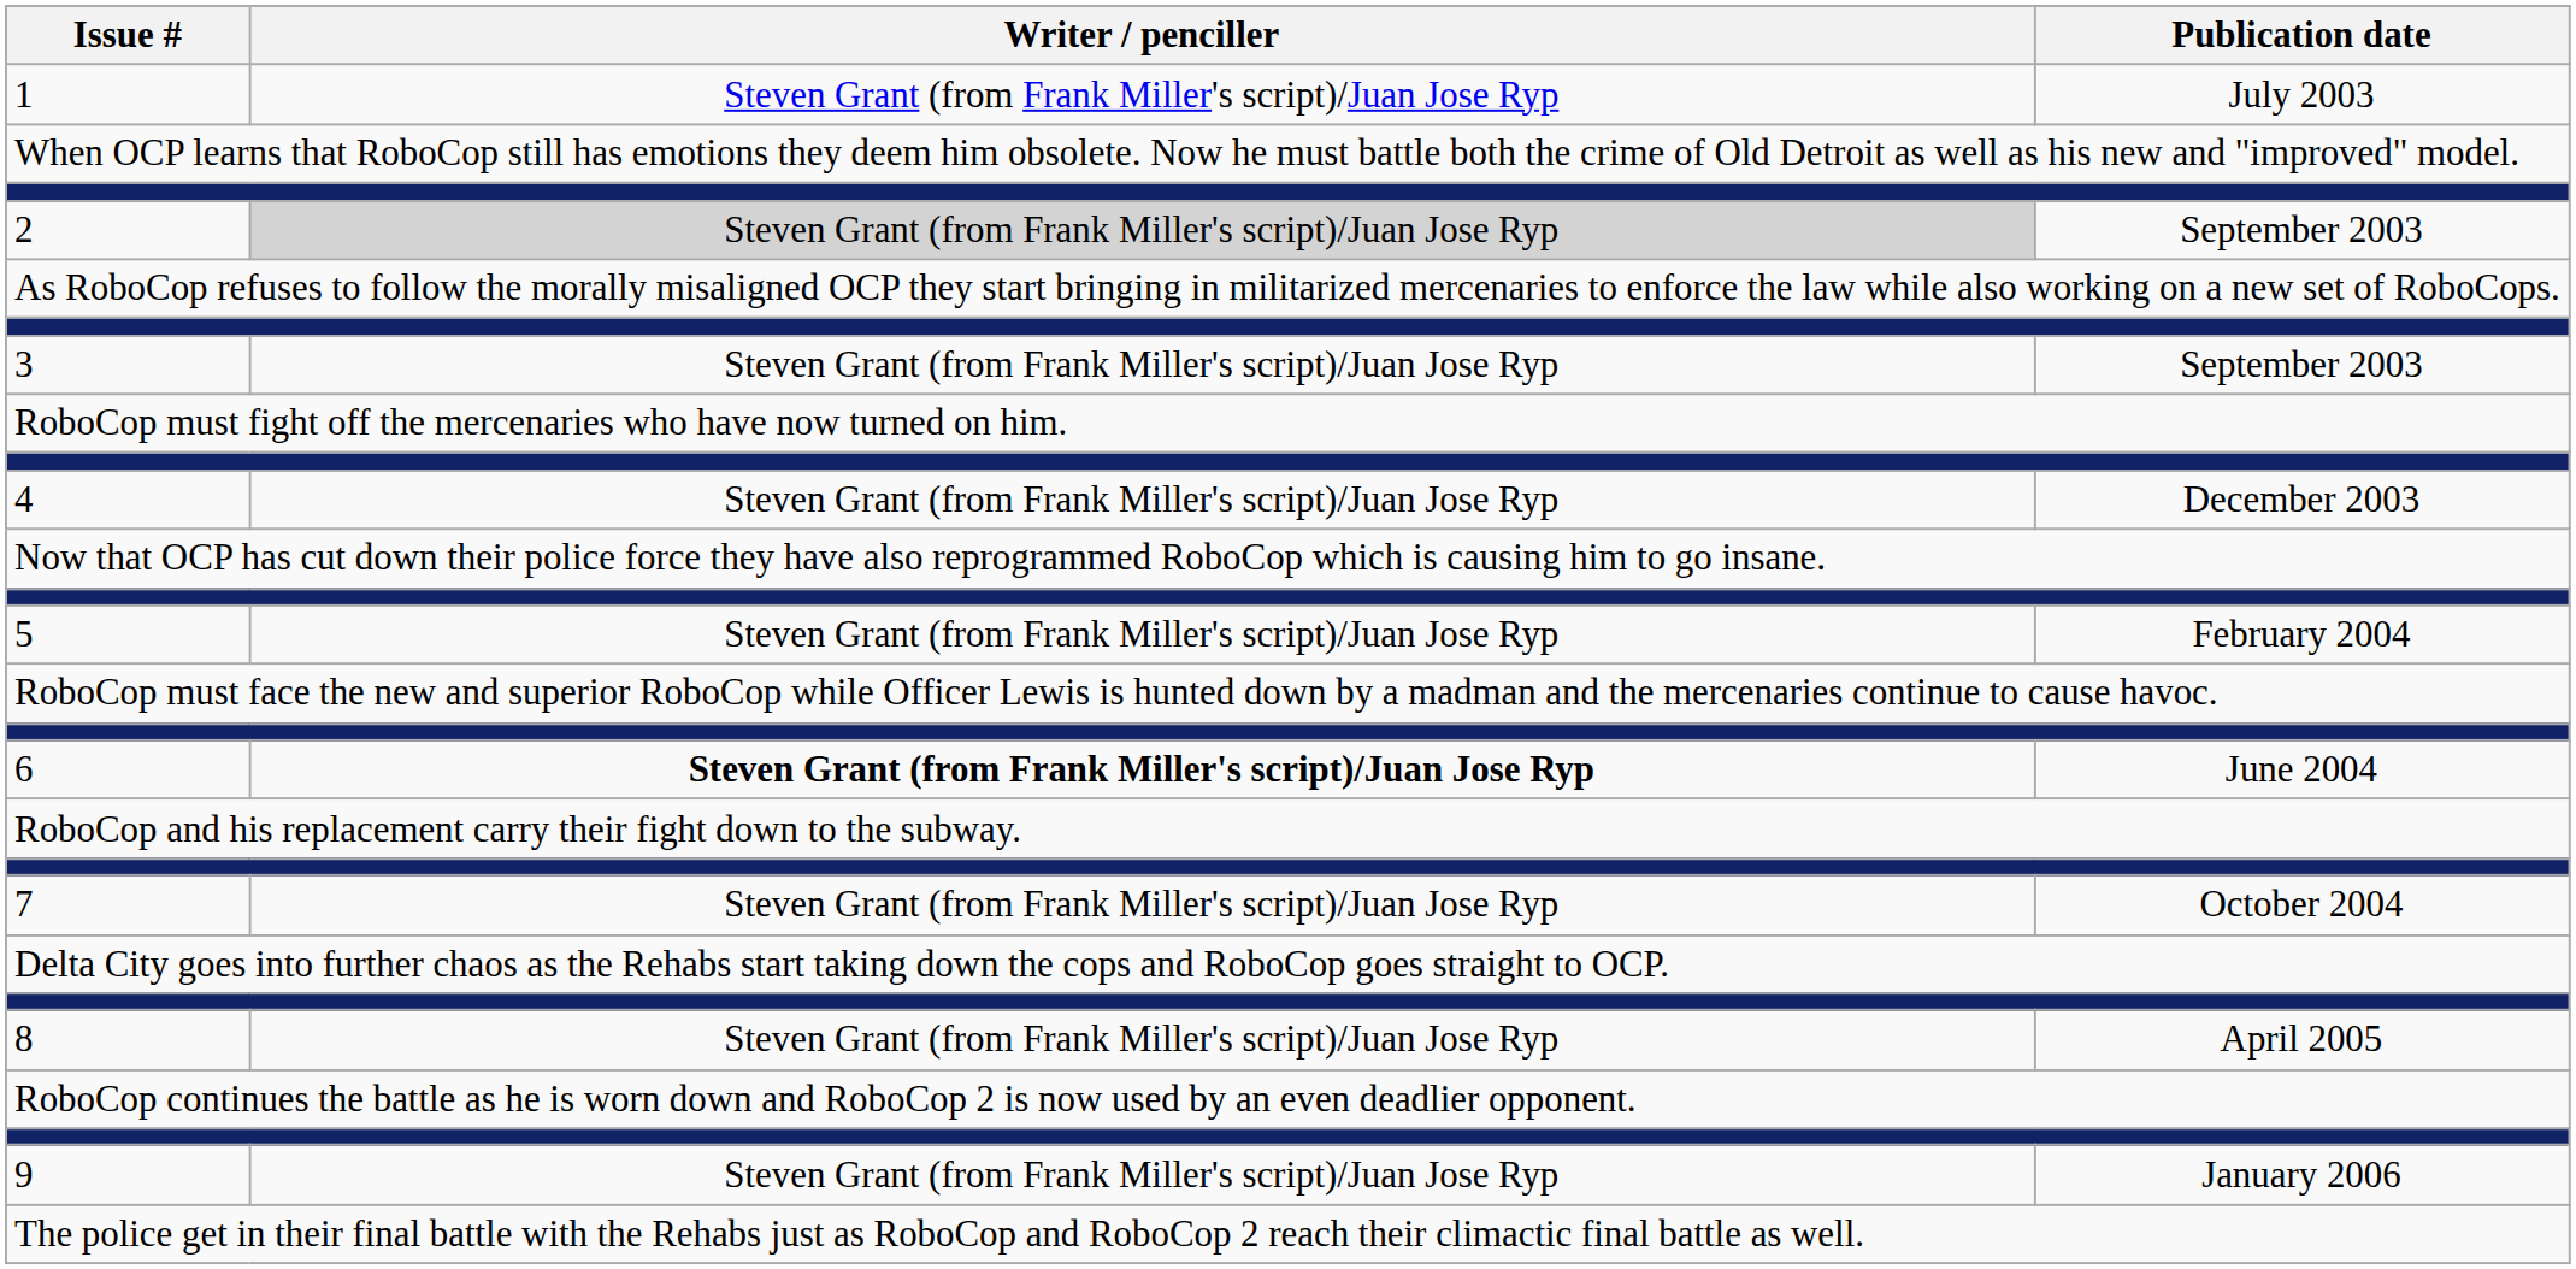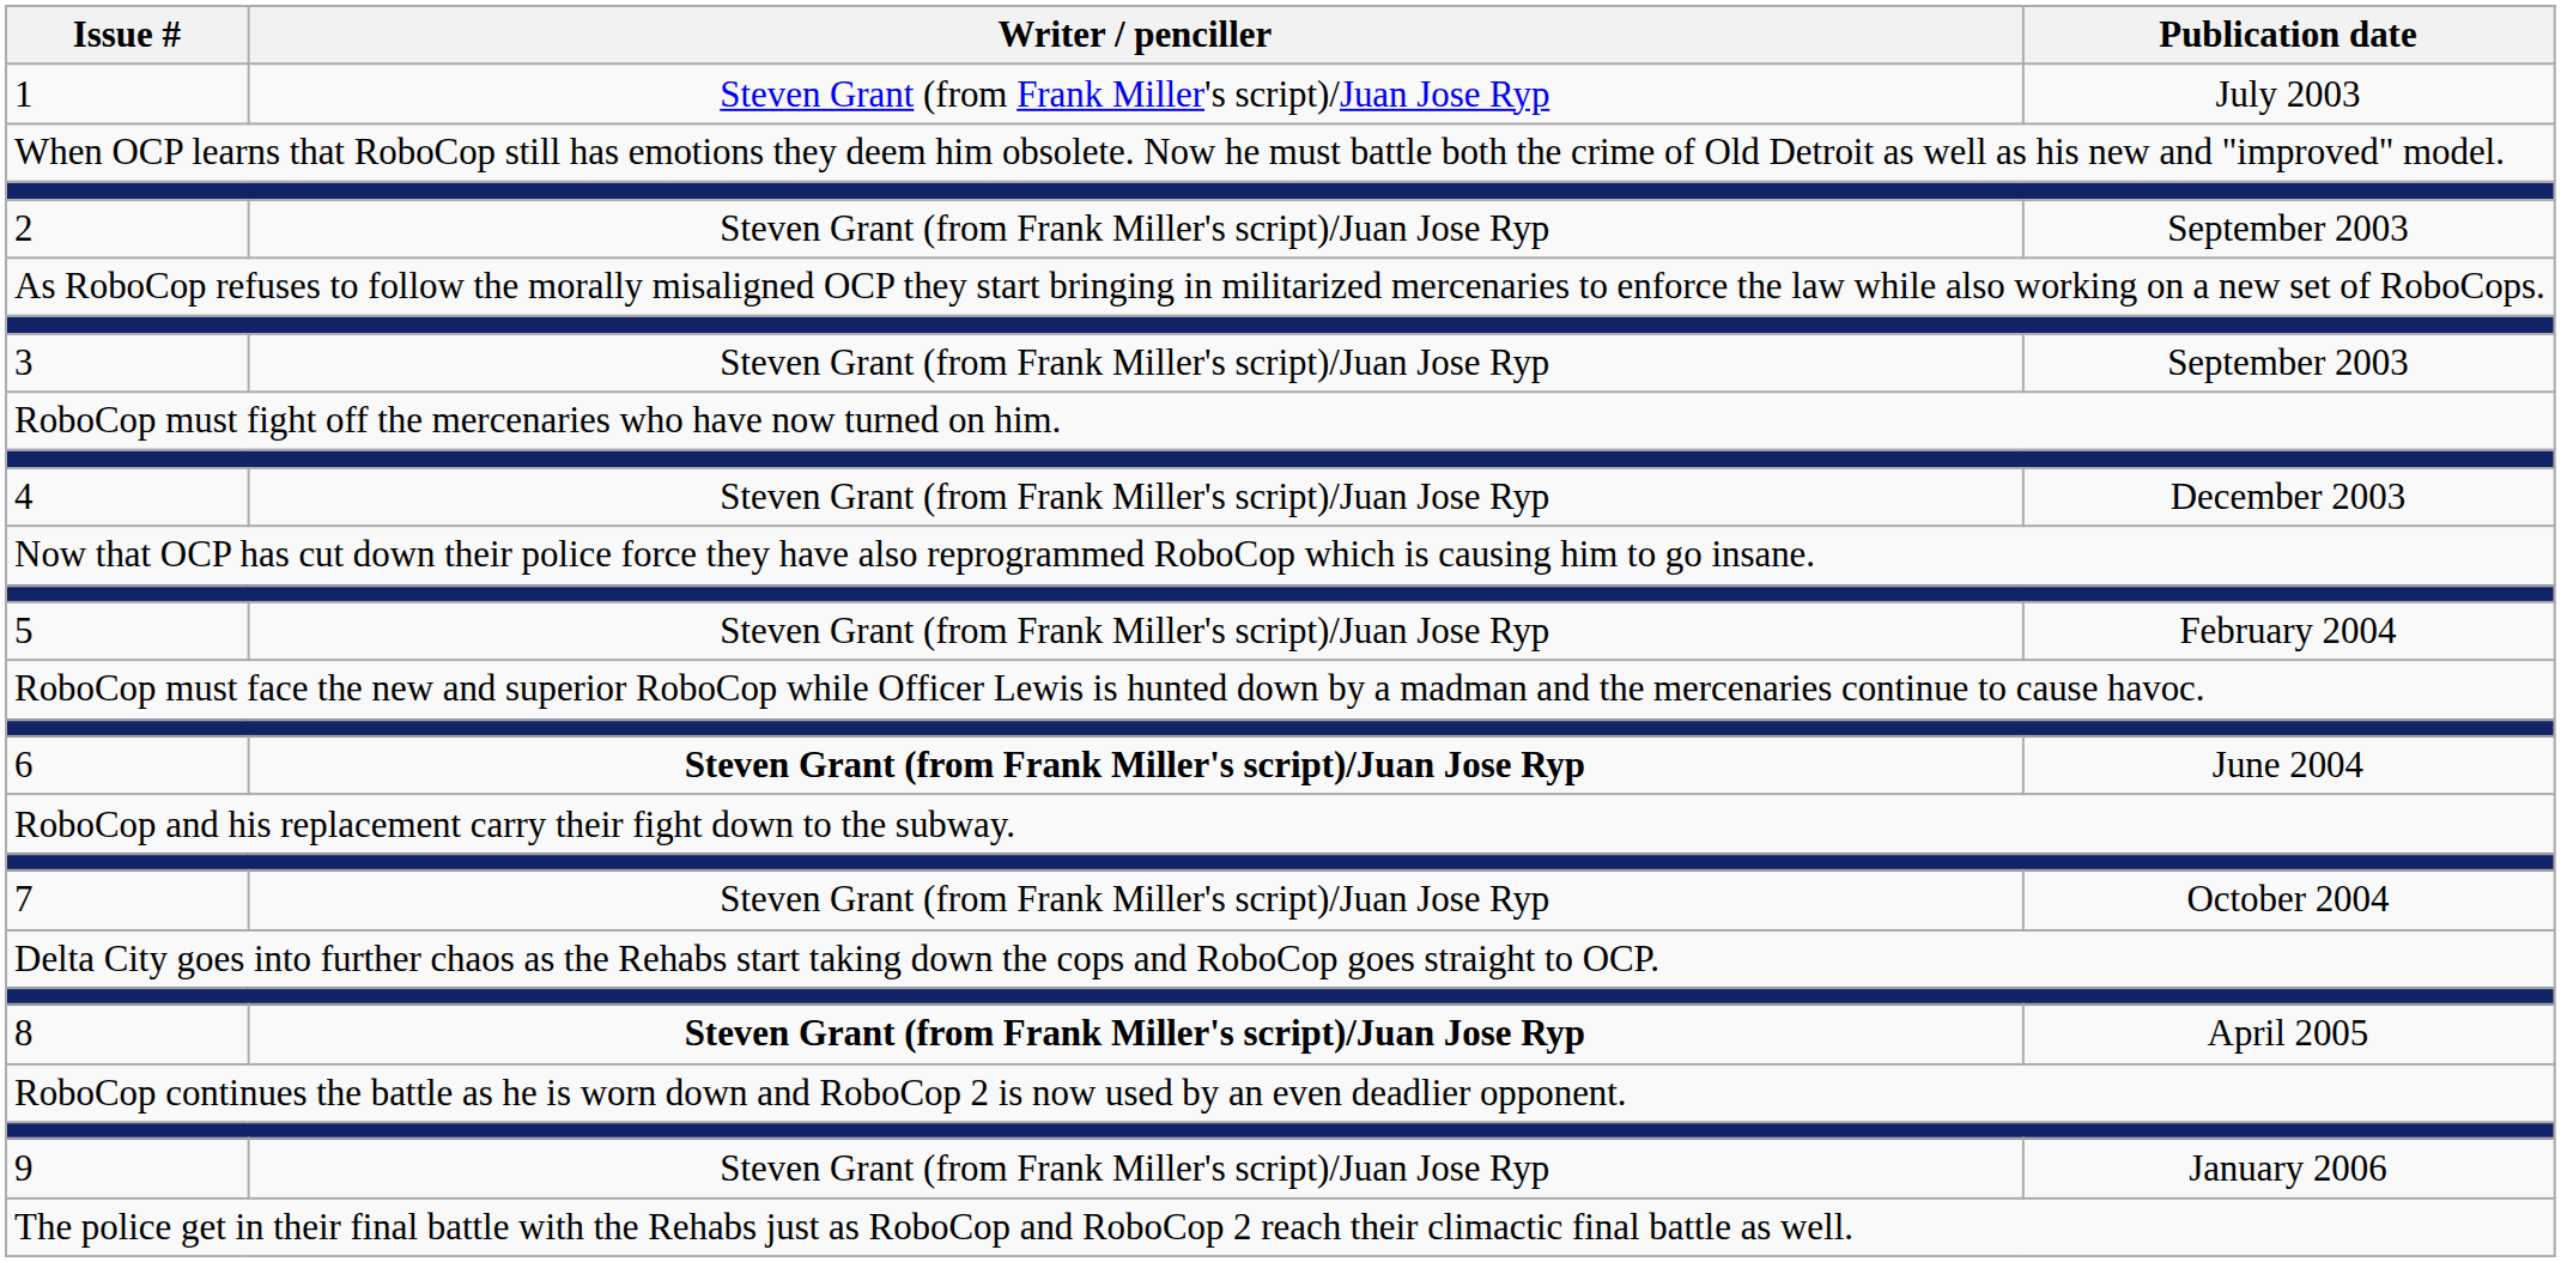2 | Writer / penciller: lightgrey background -> no background
8 | Writer / penciller: normal -> bold
